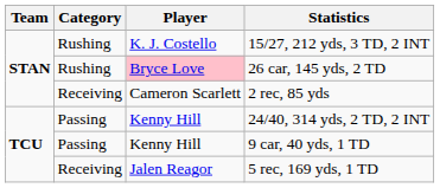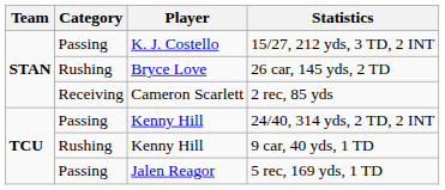15/27, 212 yds, 3 TD, 2 INT | Category: Rushing -> Passing
26 car, 145 yds, 2 TD | Player: pink background -> no background
9 car, 40 yds, 1 TD | Category: Passing -> Rushing
5 rec, 169 yds, 1 TD | Category: Receiving -> Passing
